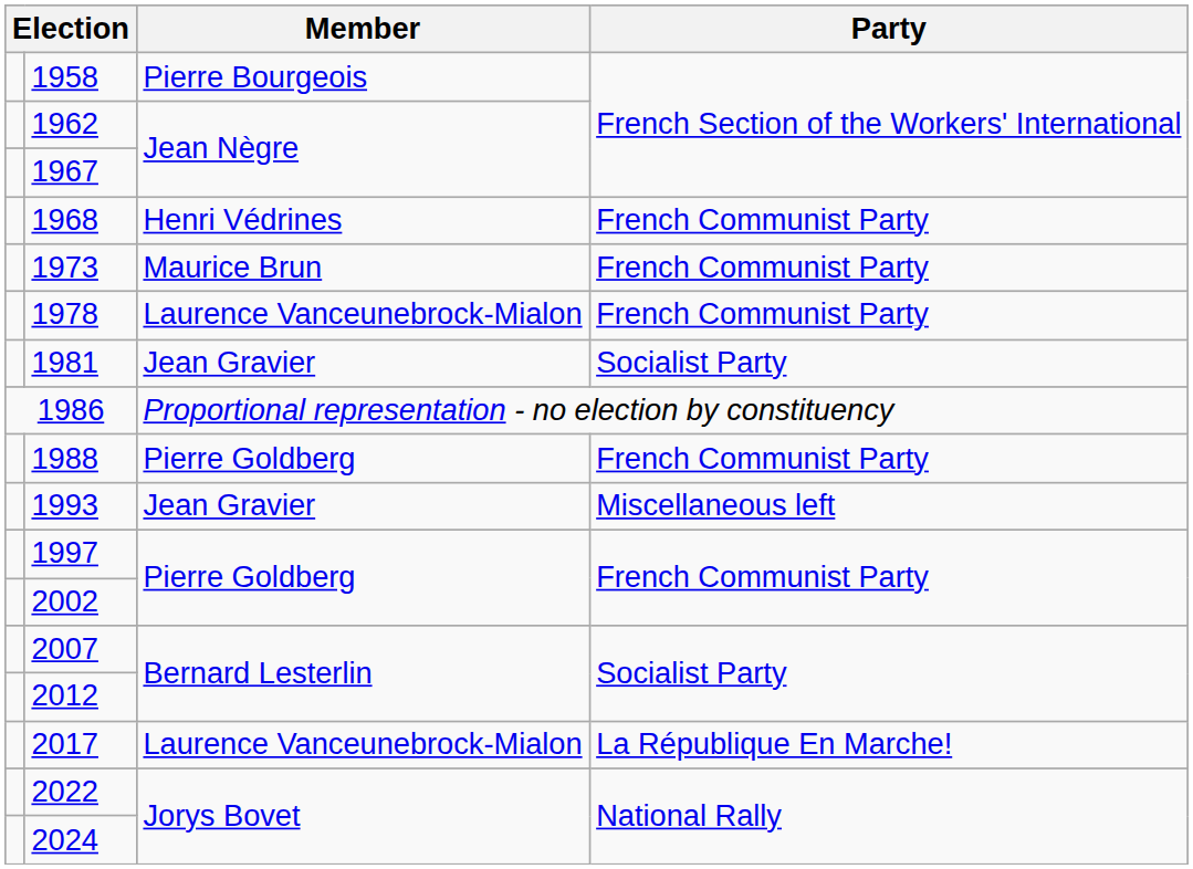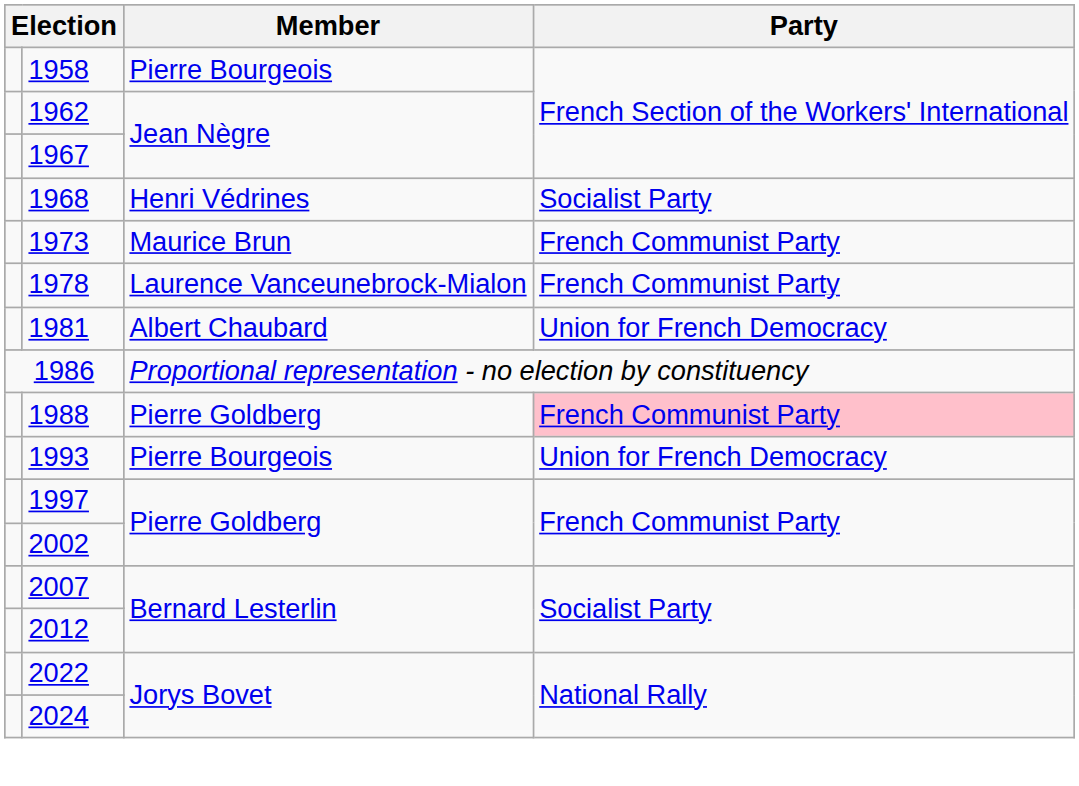1968 | Party: French Communist Party -> Socialist Party
1981 | Member: Jean Gravier -> Albert Chaubard
1981 | Party: Socialist Party -> Union for French Democracy
1988 | Party: no background -> pink background
1993 | Member: Jean Gravier -> Pierre Bourgeois
1993 | Party: Miscellaneous left -> Union for French Democracy
- row: 2017 | Laurence Vanceunebrock-Mialon | La République En Marche!
